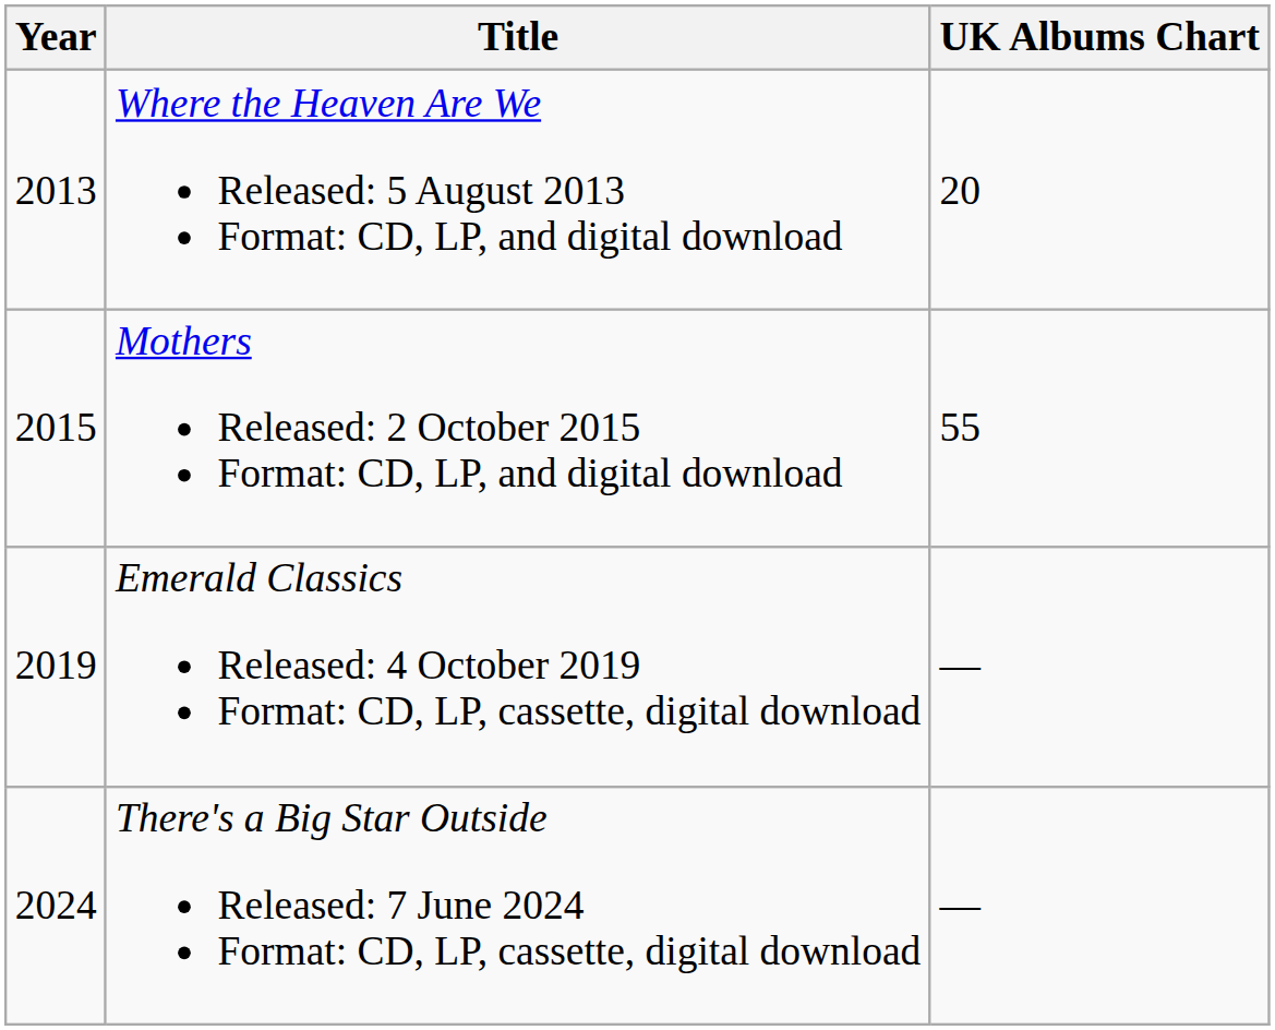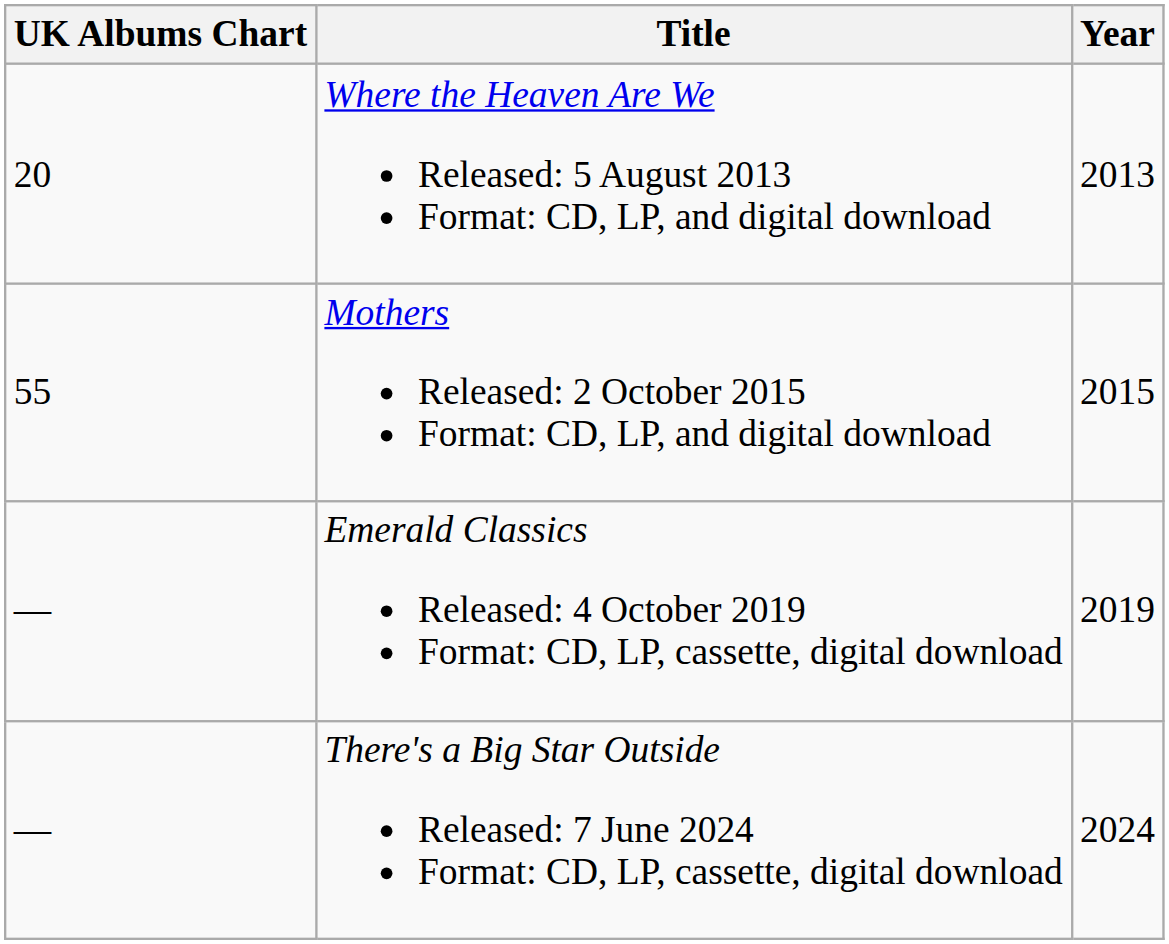columns swapped: Year <-> UK Albums Chart
